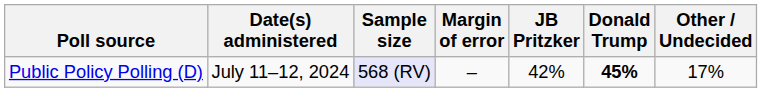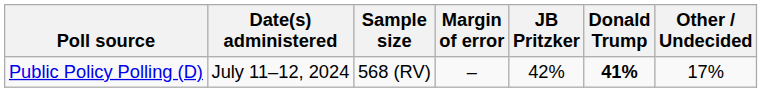Public Policy Polling (D) | Sample size: lavender background -> no background
Public Policy Polling (D) | Donald Trump: 45% -> 41%
